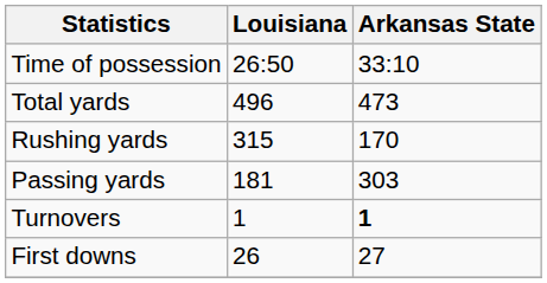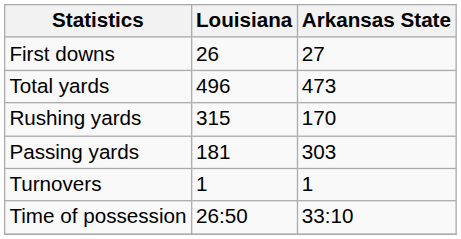rows swapped: First downs <-> Time of possession
Turnovers | Arkansas State: bold -> normal
